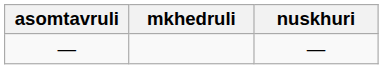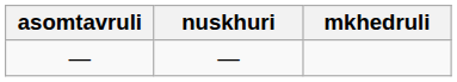columns swapped: nuskhuri <-> mkhedruli
